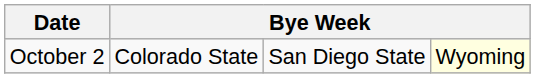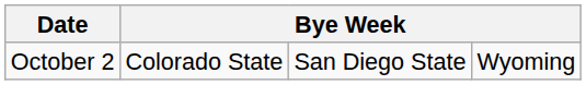October 2 | column 4: lightyellow background -> no background
